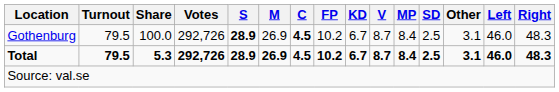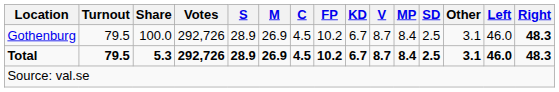Gothenburg | S: bold -> normal
Gothenburg | C: bold -> normal
Gothenburg | Right: normal -> bold
